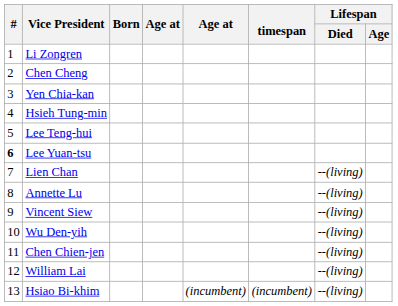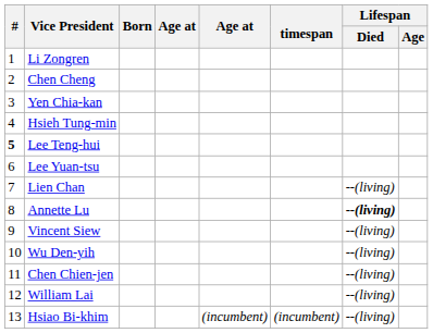Lee Teng-hui | #: normal -> bold
Lee Yuan-tsu | #: bold -> normal
Annette Lu | Lifespan / Died: normal -> bold
